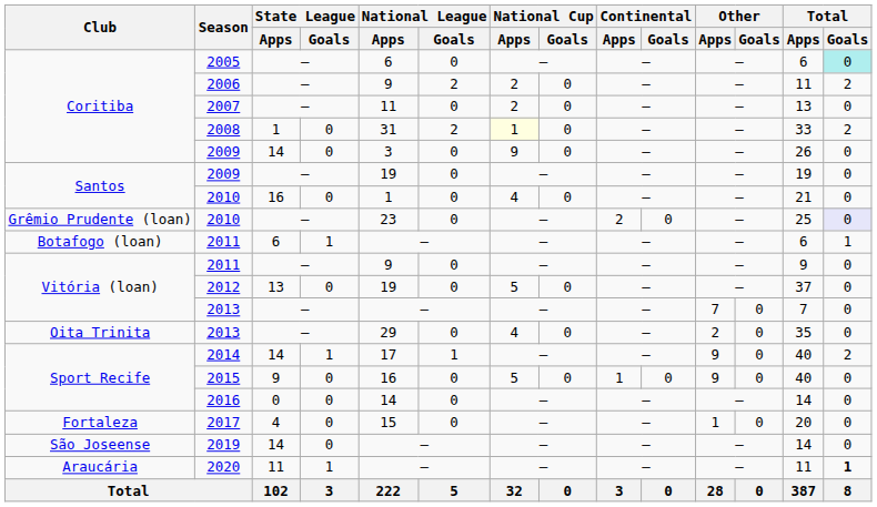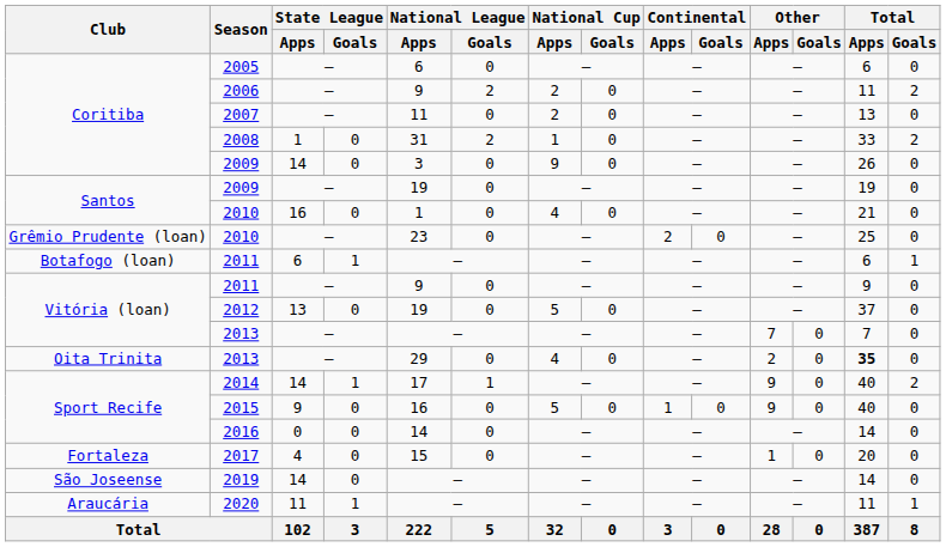2005 | Total / Goals: paleturquoise background -> no background
2008 | National Cup / Apps: lightyellow background -> no background
Grêmio Prudente (loan) / 2010 | Total / Goals: lavender background -> no background
Oita Trinita / 2013 | Total / Apps: normal -> bold
2020 | Total / Goals: bold -> normal
